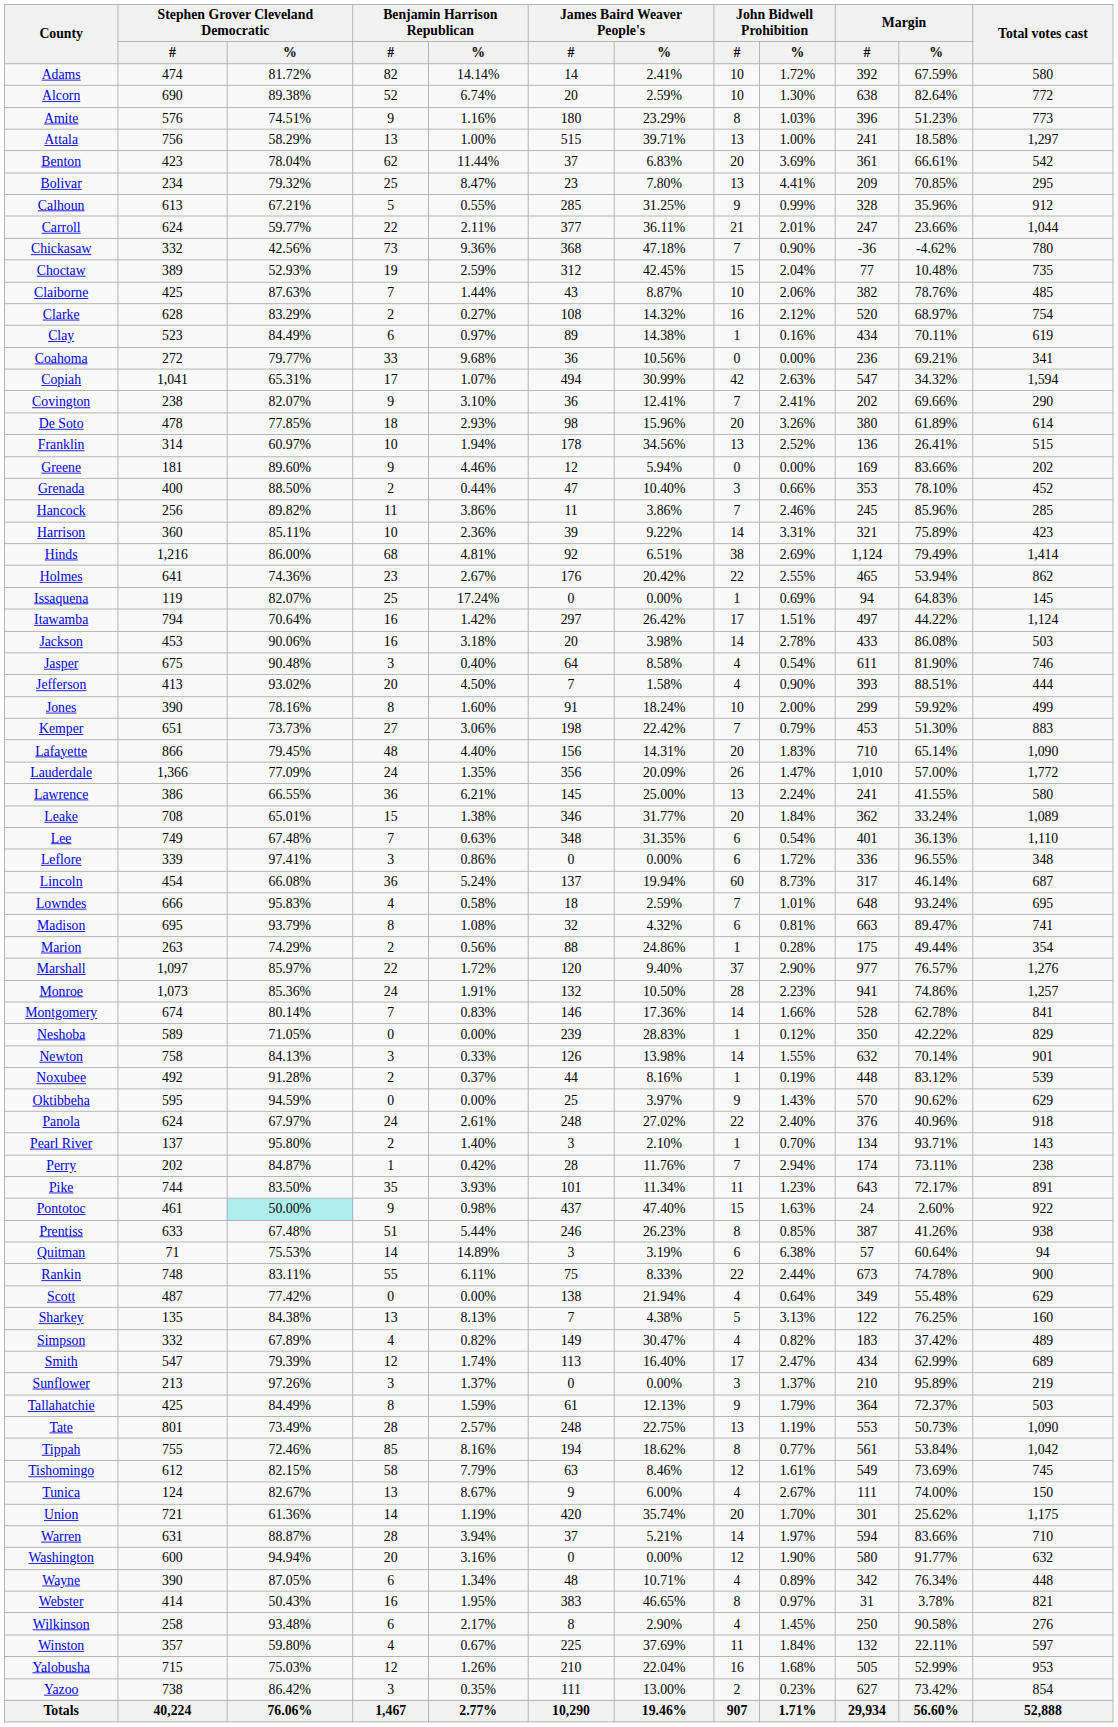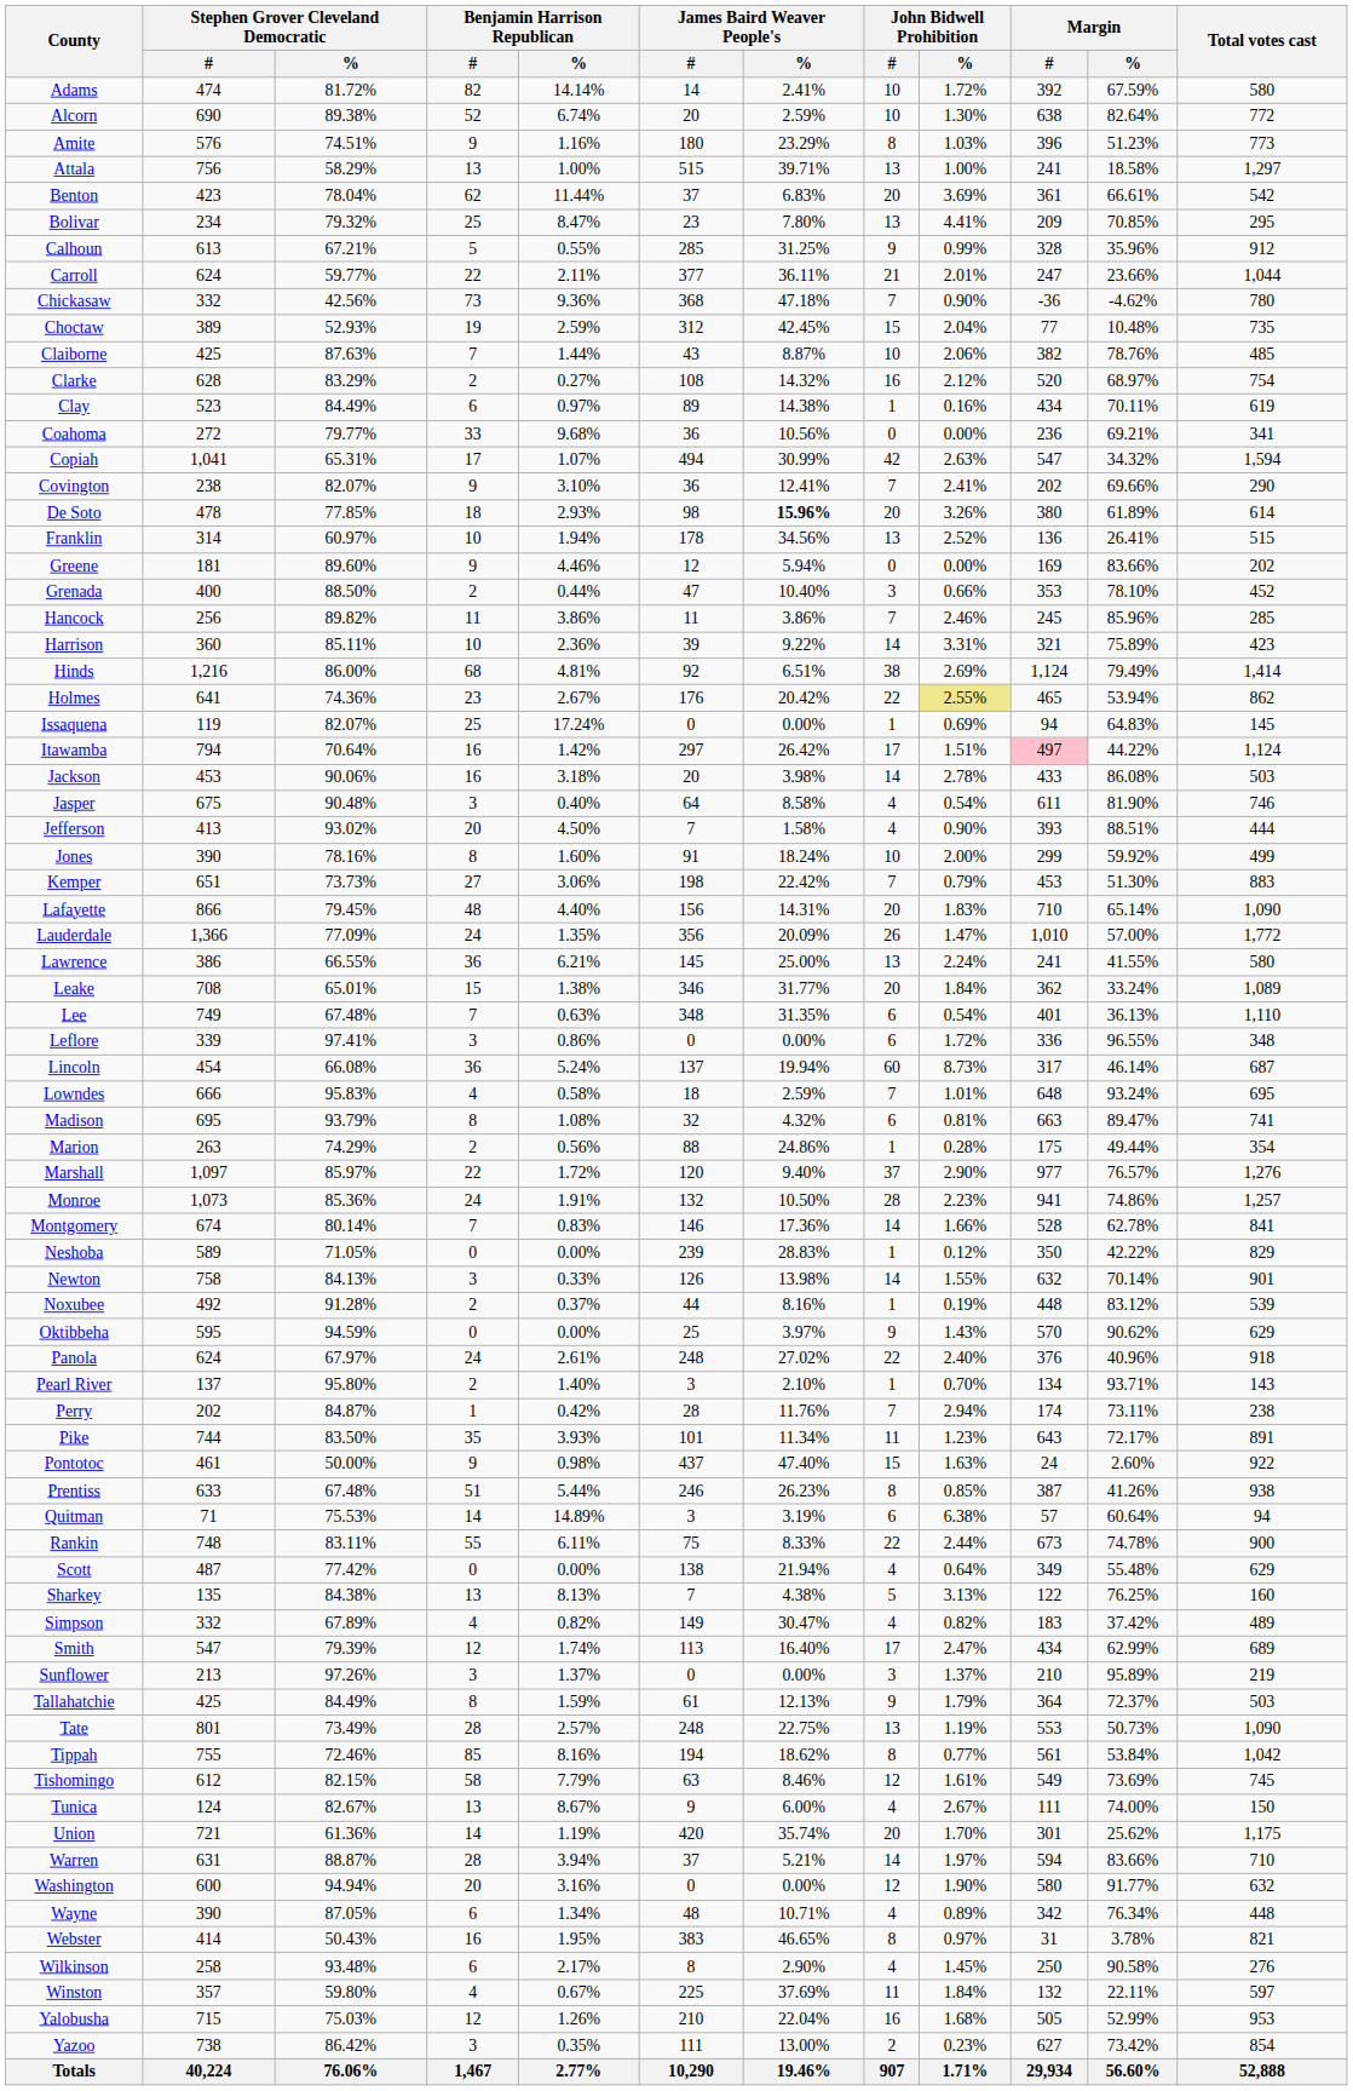De Soto | James Baird Weaver People's / %: normal -> bold
Holmes | John Bidwell Prohibition / %: no background -> khaki background
Itawamba | Margin / #: no background -> pink background
Pontotoc | Stephen Grover Cleveland Democratic / %: paleturquoise background -> no background
